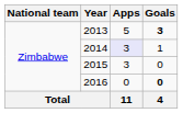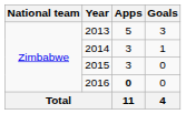2013 | Goals: bold -> normal
2014 | Apps: lavender background -> no background
2016 | Apps: normal -> bold
2016 | Goals: bold -> normal
